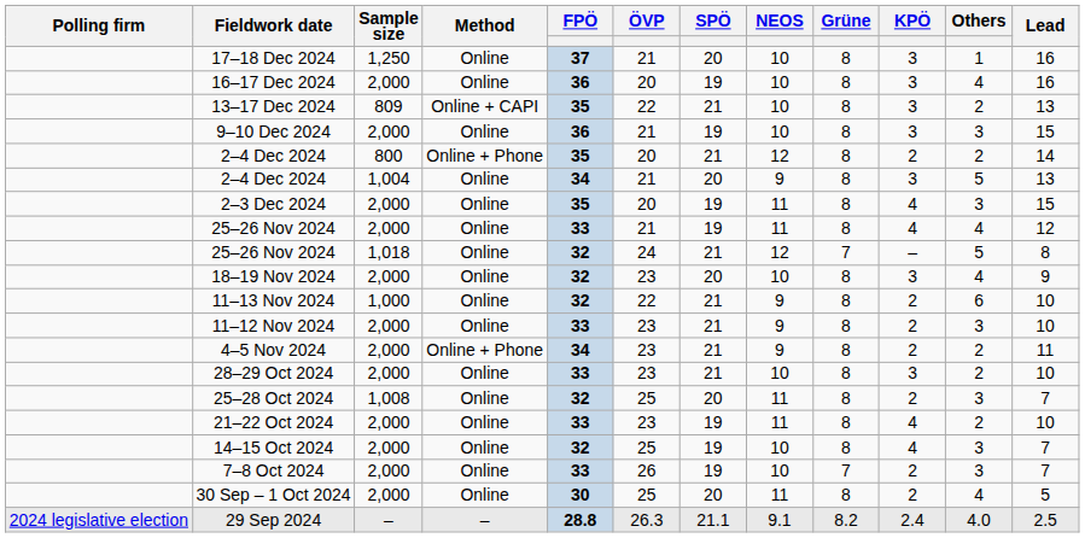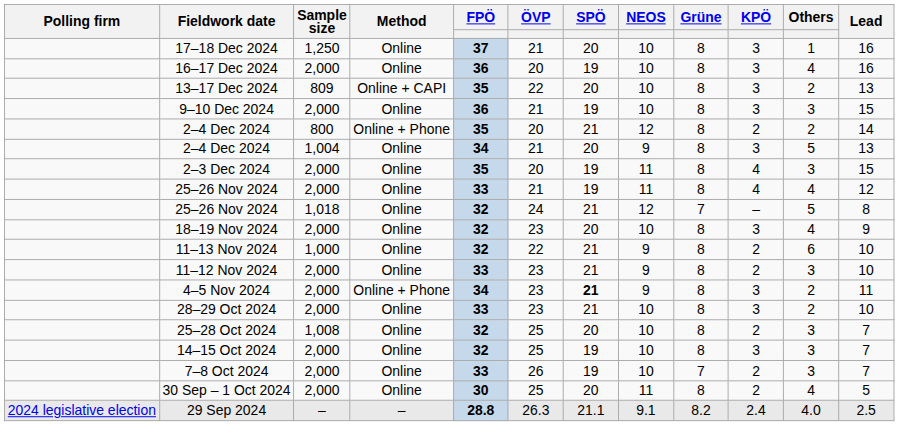13–17 Dec 2024 | SPÖ: 21 -> 20
4–5 Nov 2024 | SPÖ: normal -> bold
4–5 Nov 2024 | KPÖ: 2 -> 3
25–28 Oct 2024 | NEOS: 11 -> 10
- row: 21–22 Oct 2024 | 2,000 | Online | 33 | 23 | 19 | 11 | 8 | 4 | 2 | 10
14–15 Oct 2024 | KPÖ: 4 -> 3
